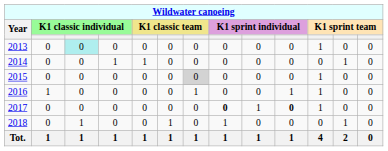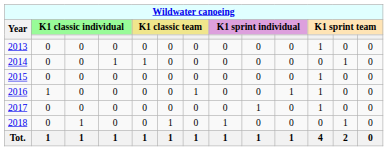2013 | column 3: paleturquoise background -> no background
2015 | column 7: lightgrey background -> no background
2017 | column 8: bold -> normal
2017 | column 10: bold -> normal
